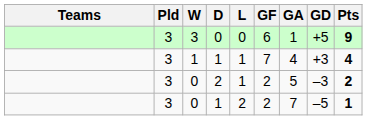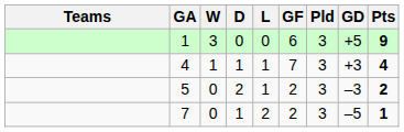columns swapped: Pld <-> GA
